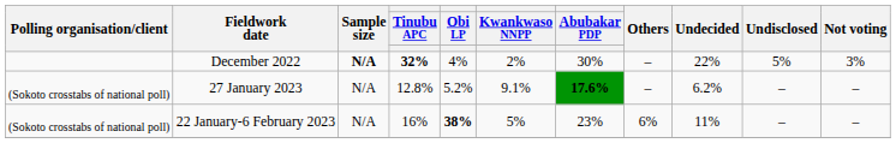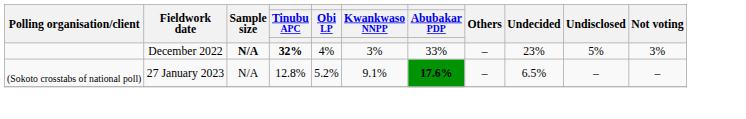December 2022 | Kwankwaso NNPP: 2% -> 3%
December 2022 | Abubakar PDP: 30% -> 33%
December 2022 | Undecided: 22% -> 23%
27 January 2023 | Undecided: 6.2% -> 6.5%
- row: (Sokoto crosstabs of national poll) | 22 January-6 February 2023 | N/A | 16% | 38% | 5% | 23% | 6% | 11% | – | –
